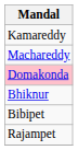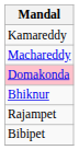row 6 | column 1: Bibipet -> Rajampet
row 7 | column 1: Rajampet -> Bibipet
